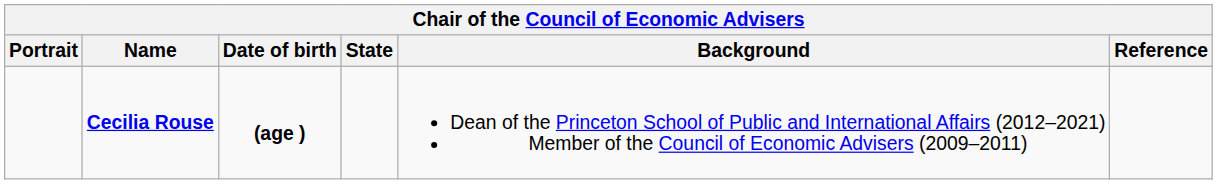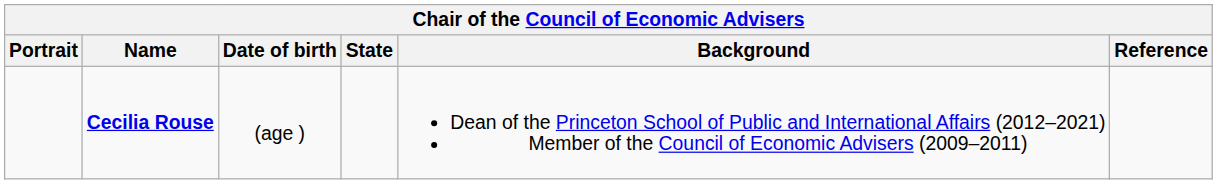Cecilia Rouse | Date of birth: bold -> normal
